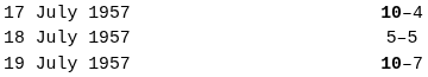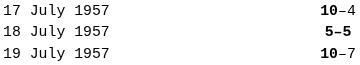18 July 1957 | column 2: normal -> bold
